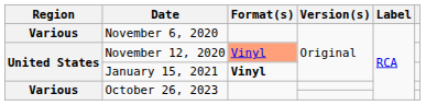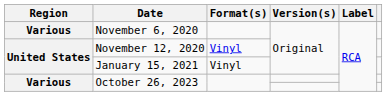November 12, 2020 | Format(s): lightsalmon background -> no background
January 15, 2021 | Format(s): bold -> normal
